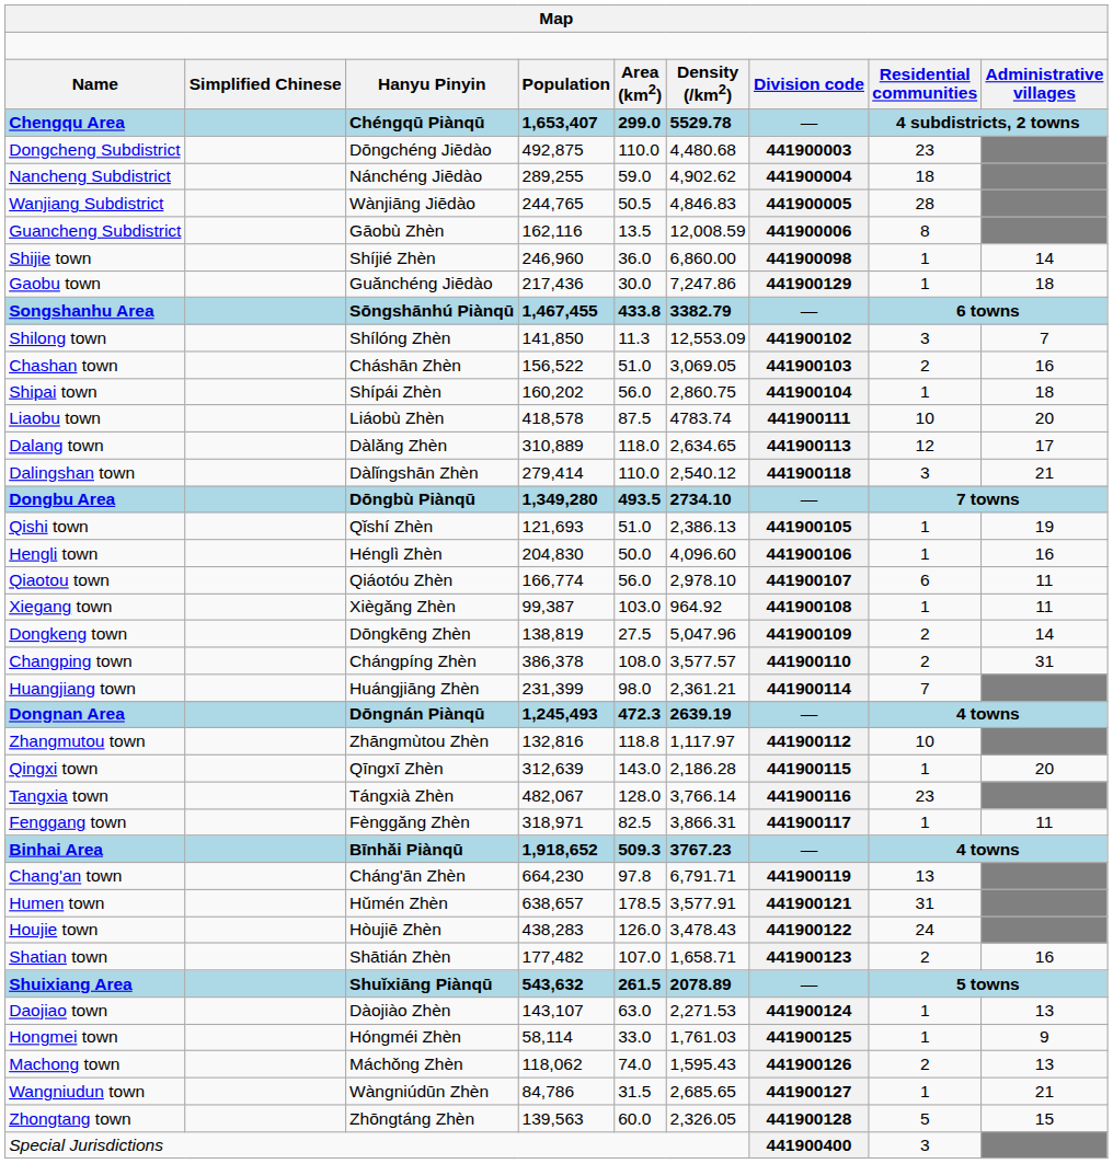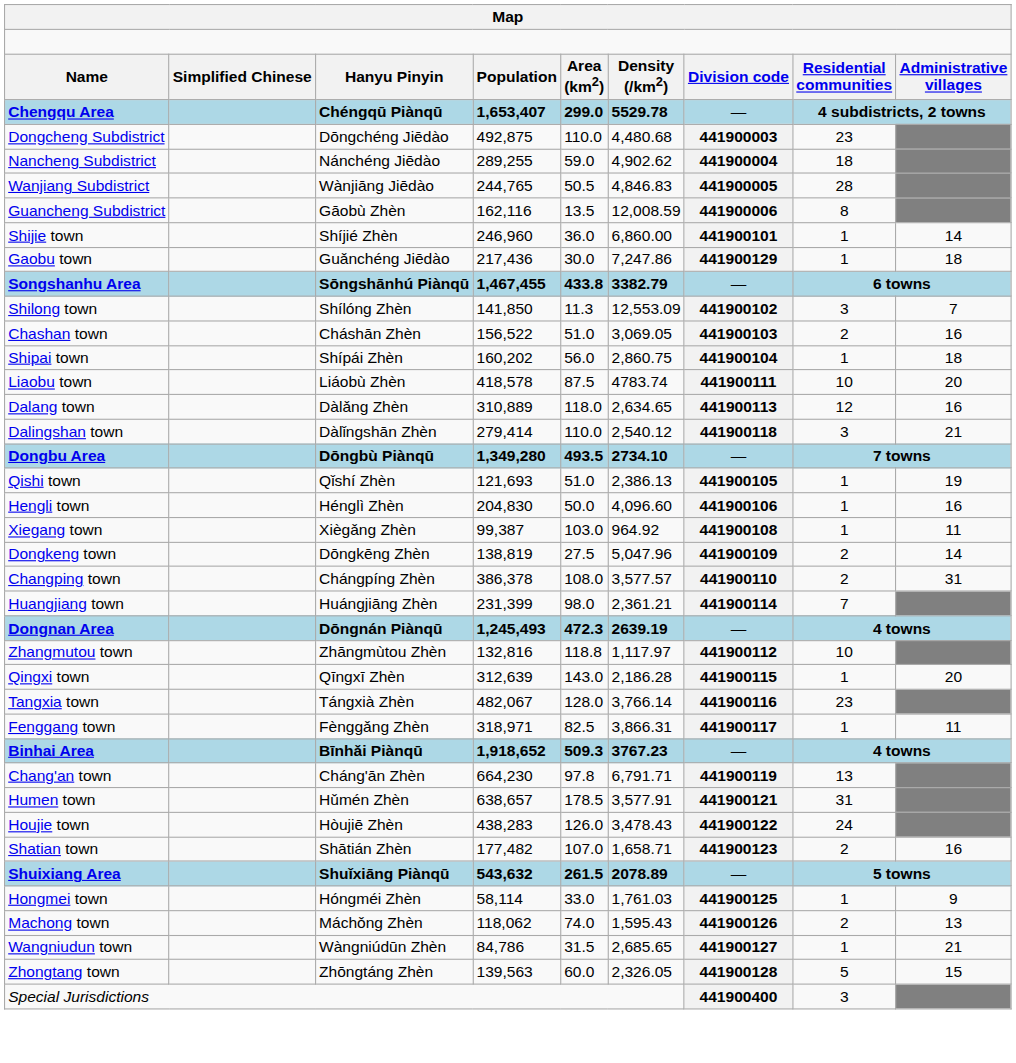Shijie town | column 7: 441900098 -> 441900101
Dalang town | column 9: 17 -> 16
- row: Qiaotou town | Qiáotóu Zhèn | 166,774 | 56.0 | 2,978.10 | 441900107 | 6 | 11
- row: Daojiao town | Dàojiào Zhèn | 143,107 | 63.0 | 2,271.53 | 441900124 | 1 | 13
